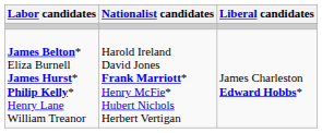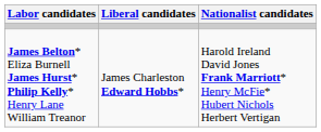columns swapped: Nationalist candidates <-> Liberal candidates
